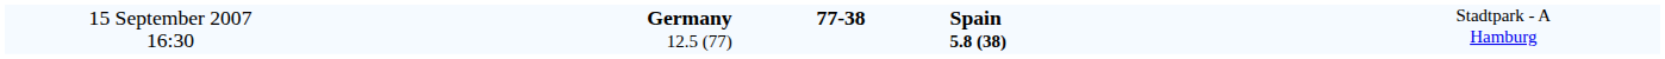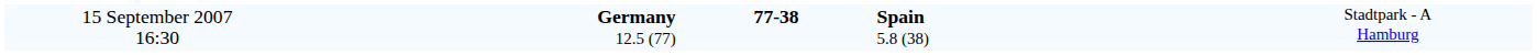12.5 (77) | column 4: bold -> normal
